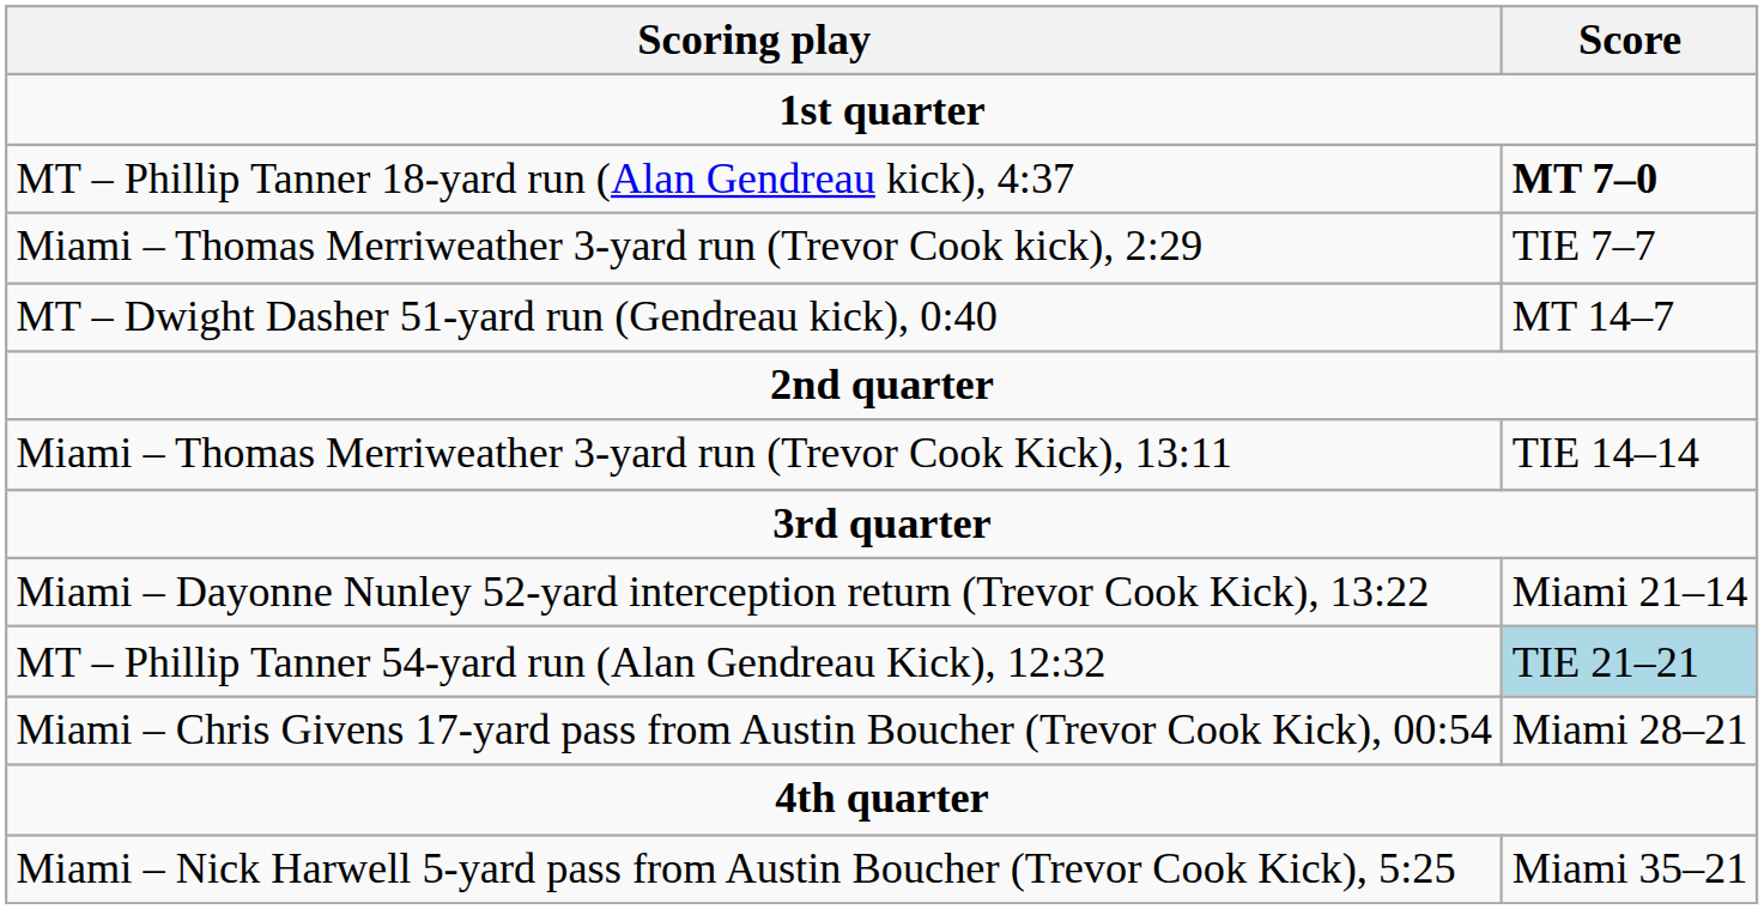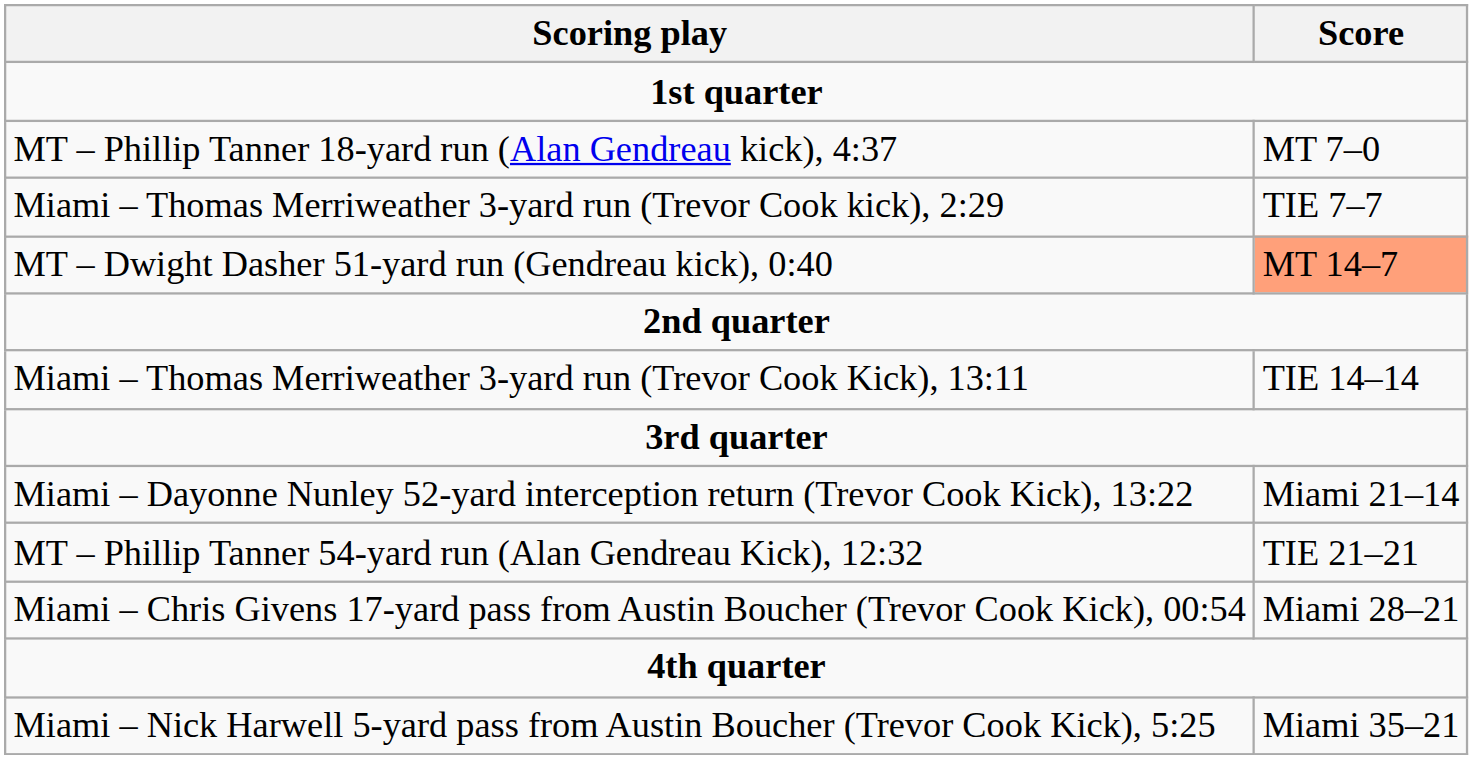MT – Phillip Tanner 18-yard run (Alan Gendreau kick), 4:37 | Score: bold -> normal
MT – Dwight Dasher 51-yard run (Gendreau kick), 0:40 | Score: no background -> lightsalmon background
MT – Phillip Tanner 54-yard run (Alan Gendreau Kick), 12:32 | Score: lightblue background -> no background
